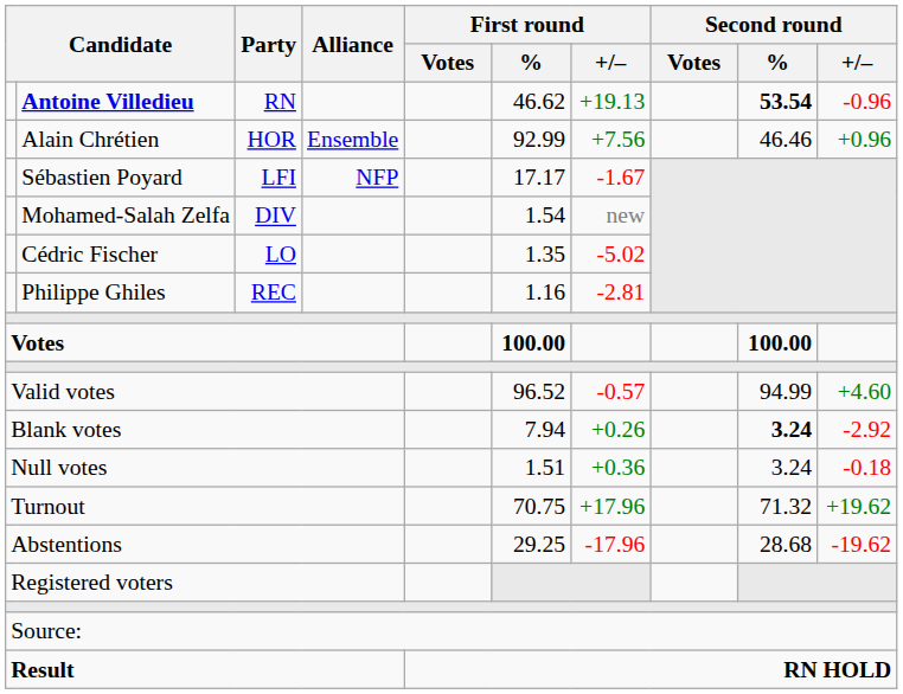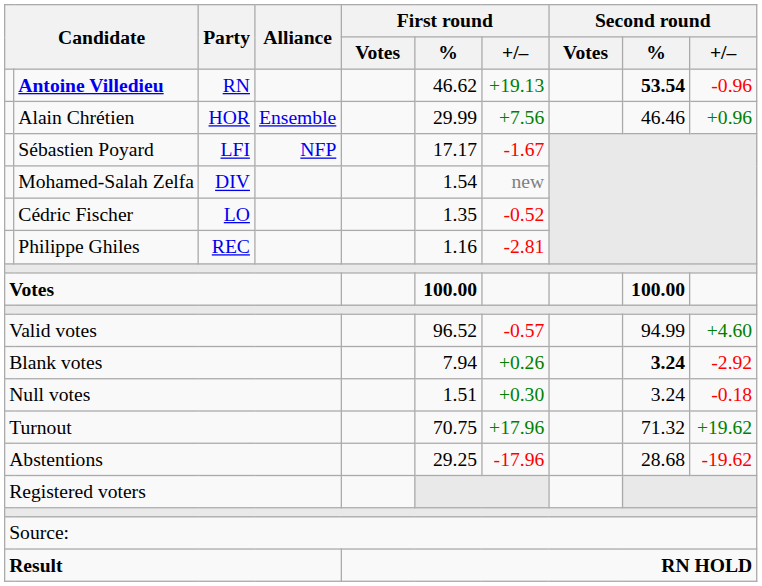Alain Chrétien | First round / %: 92.99 -> 29.99
Cédric Fischer | First round / +/–: -5.02 -> -0.52
Null votes | First round / +/–: +0.36 -> +0.30
